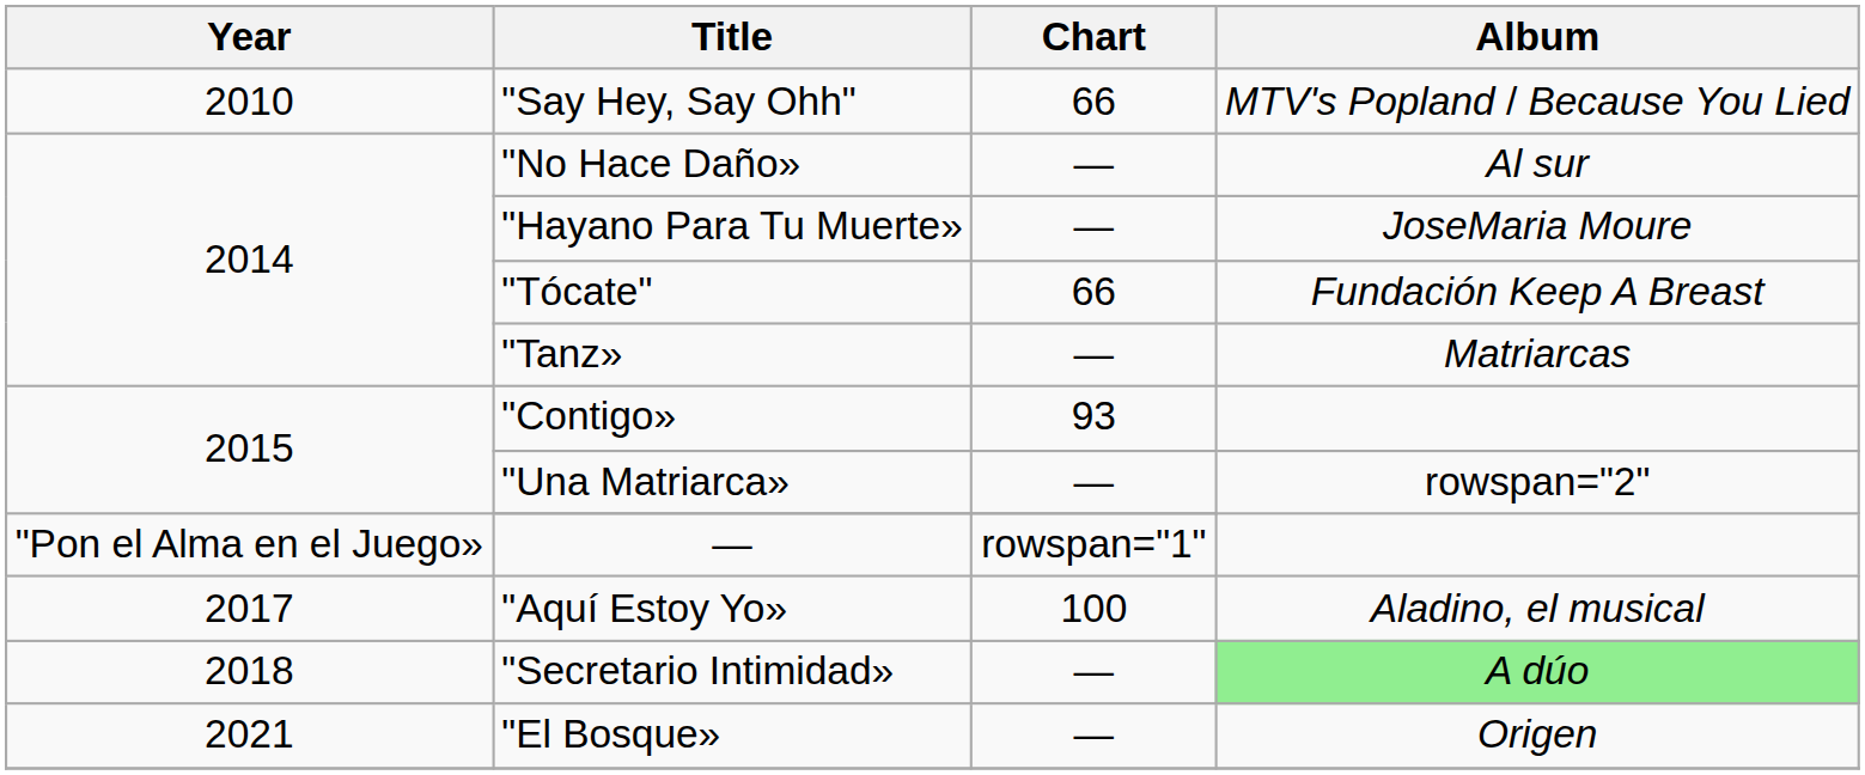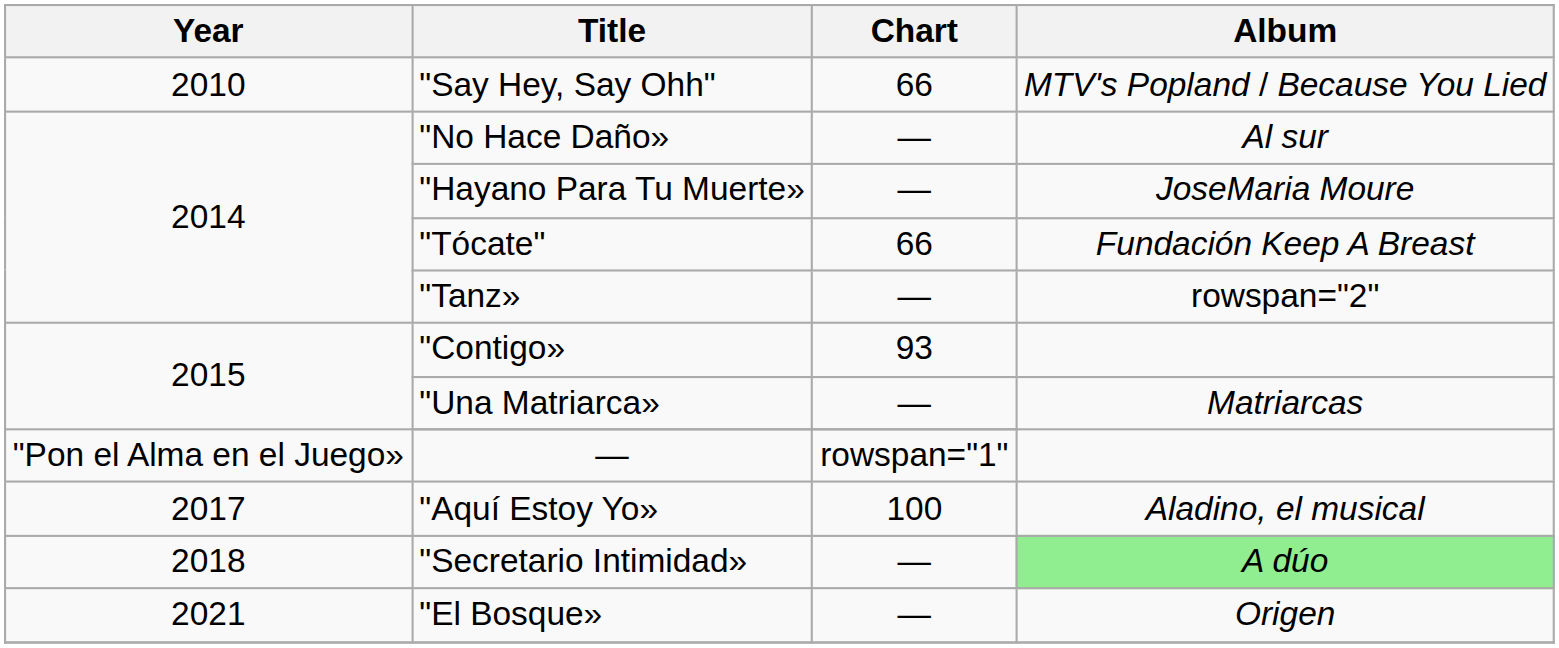"Tanz» | Album: Matriarcas -> rowspan="2"
"Una Matriarca» | Album: rowspan="2" -> Matriarcas
